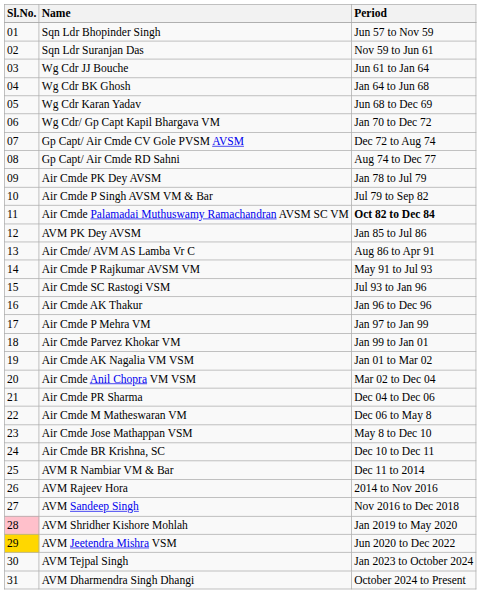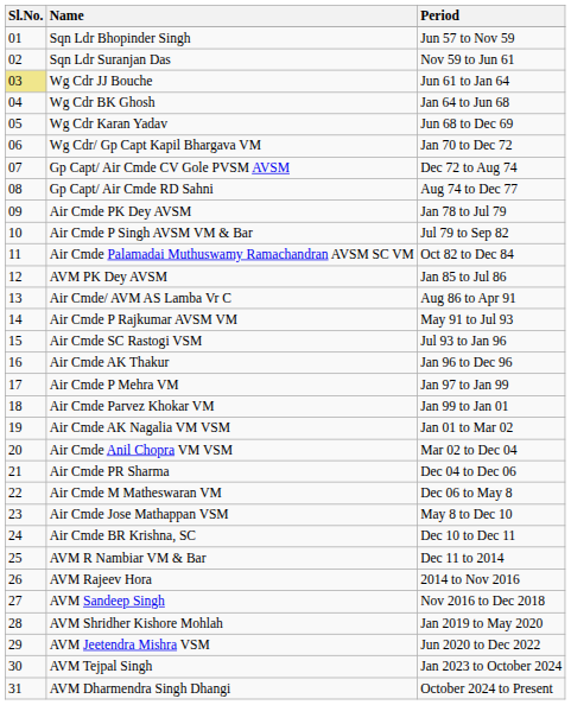Wg Cdr JJ Bouche | Sl.No.: no background -> khaki background
Air Cmde Palamadai Muthuswamy Ramachandran AVSM SC VM | Period: bold -> normal
AVM Shridher Kishore Mohlah | Sl.No.: pink background -> no background
AVM Jeetendra Mishra VSM | Sl.No.: gold background -> no background
